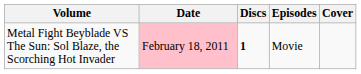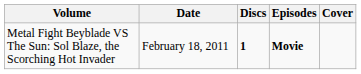row 2 | Date: pink background -> no background
row 2 | Episodes: normal -> bold
